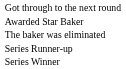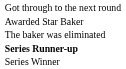row 4 | column 1: normal -> bold
